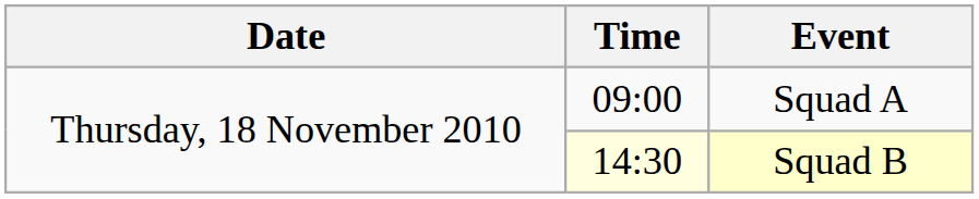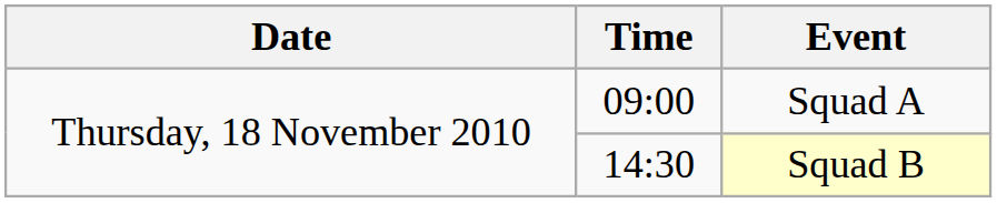Squad B | Time: lightyellow background -> no background
